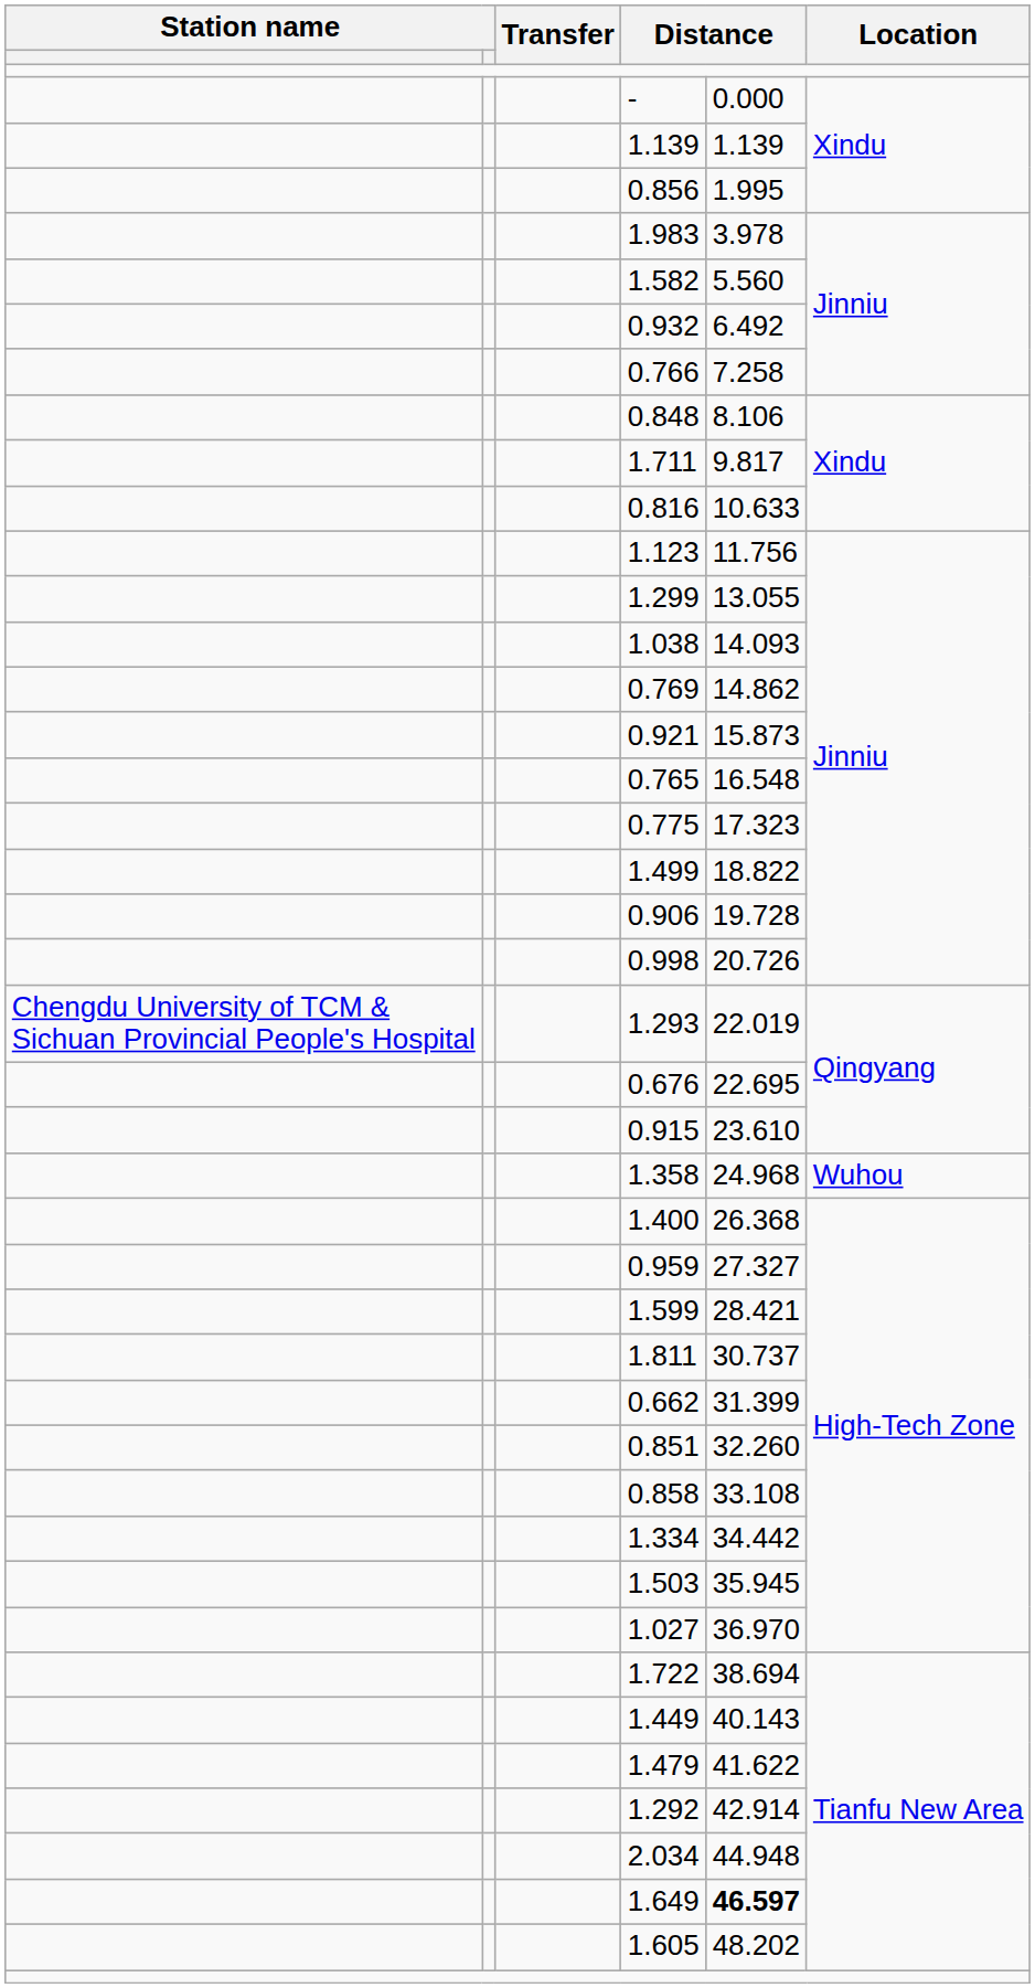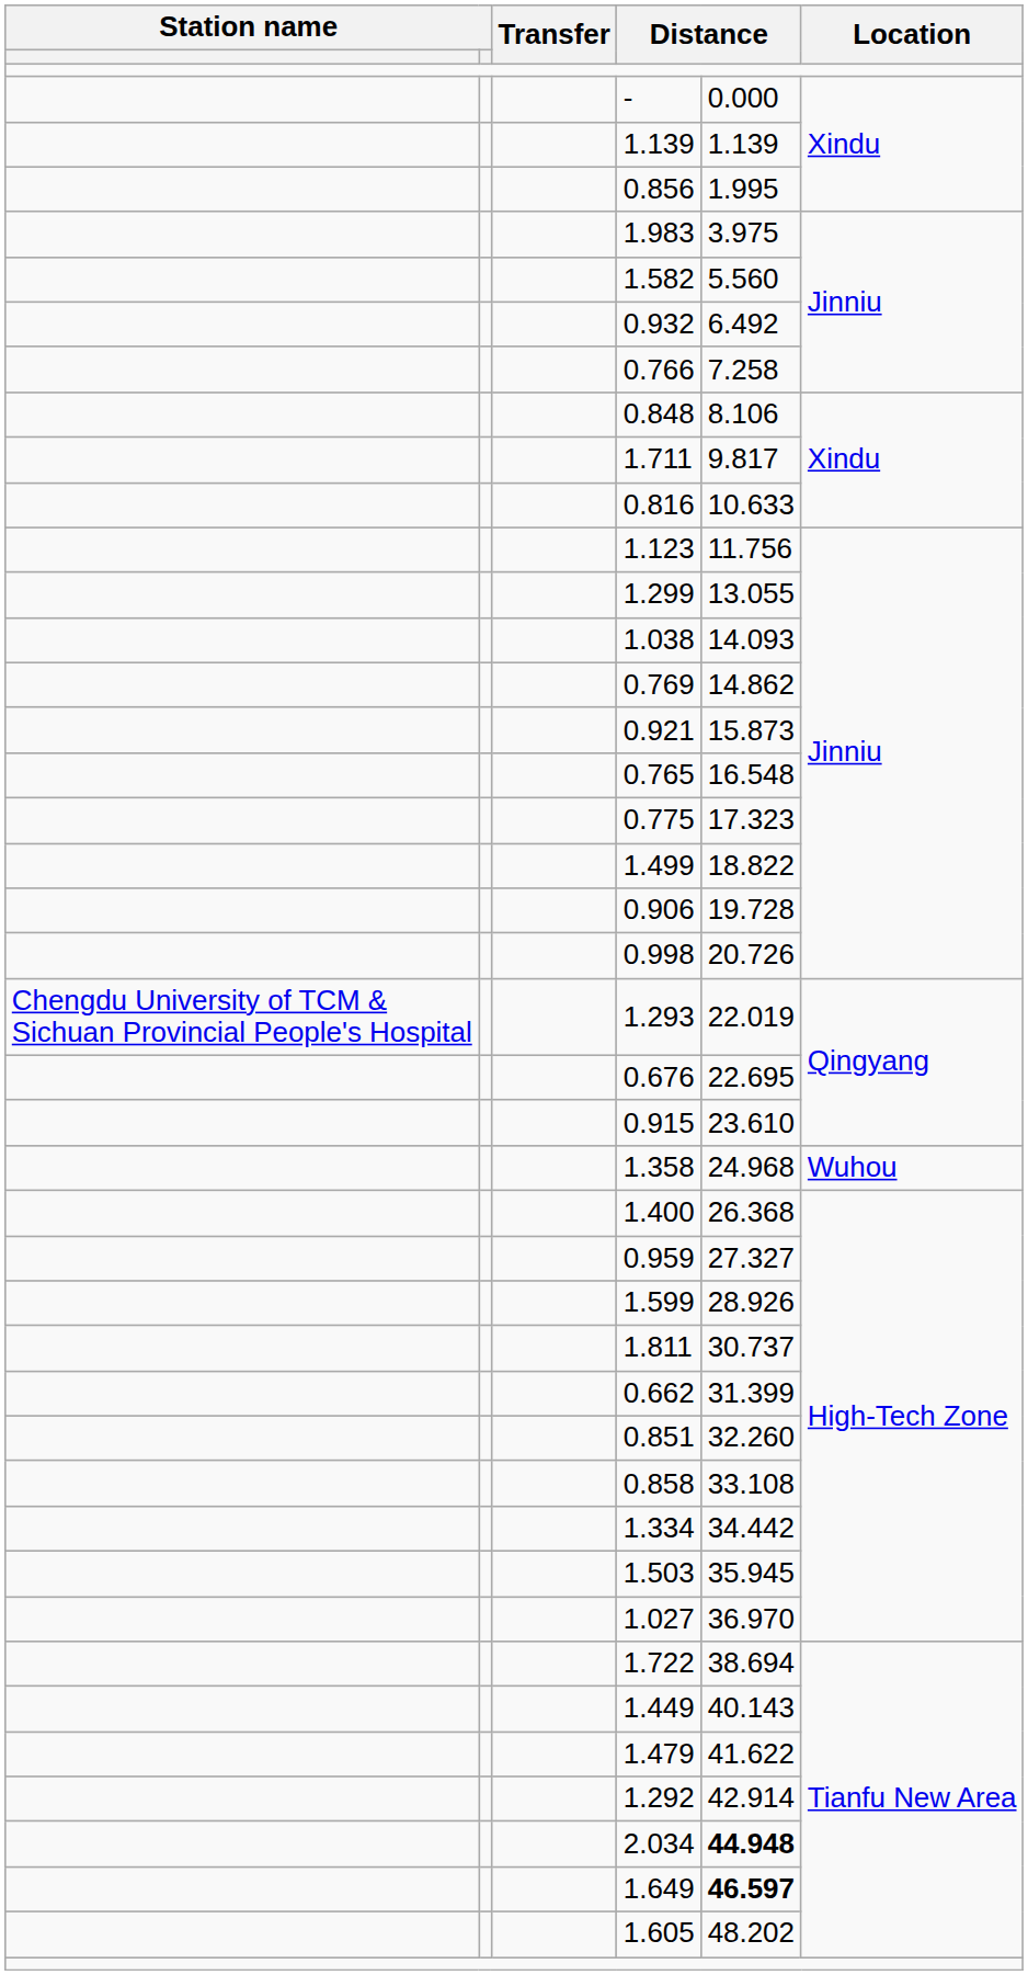1.983 | column 5: 3.978 -> 3.975
1.599 | column 5: 28.421 -> 28.926
2.034 | column 5: normal -> bold
